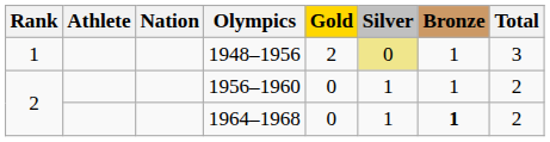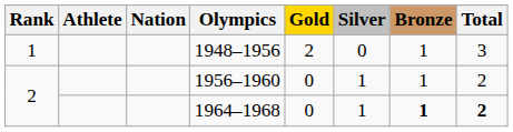1948–1956 | Silver: khaki background -> no background
1964–1968 | Total: normal -> bold
